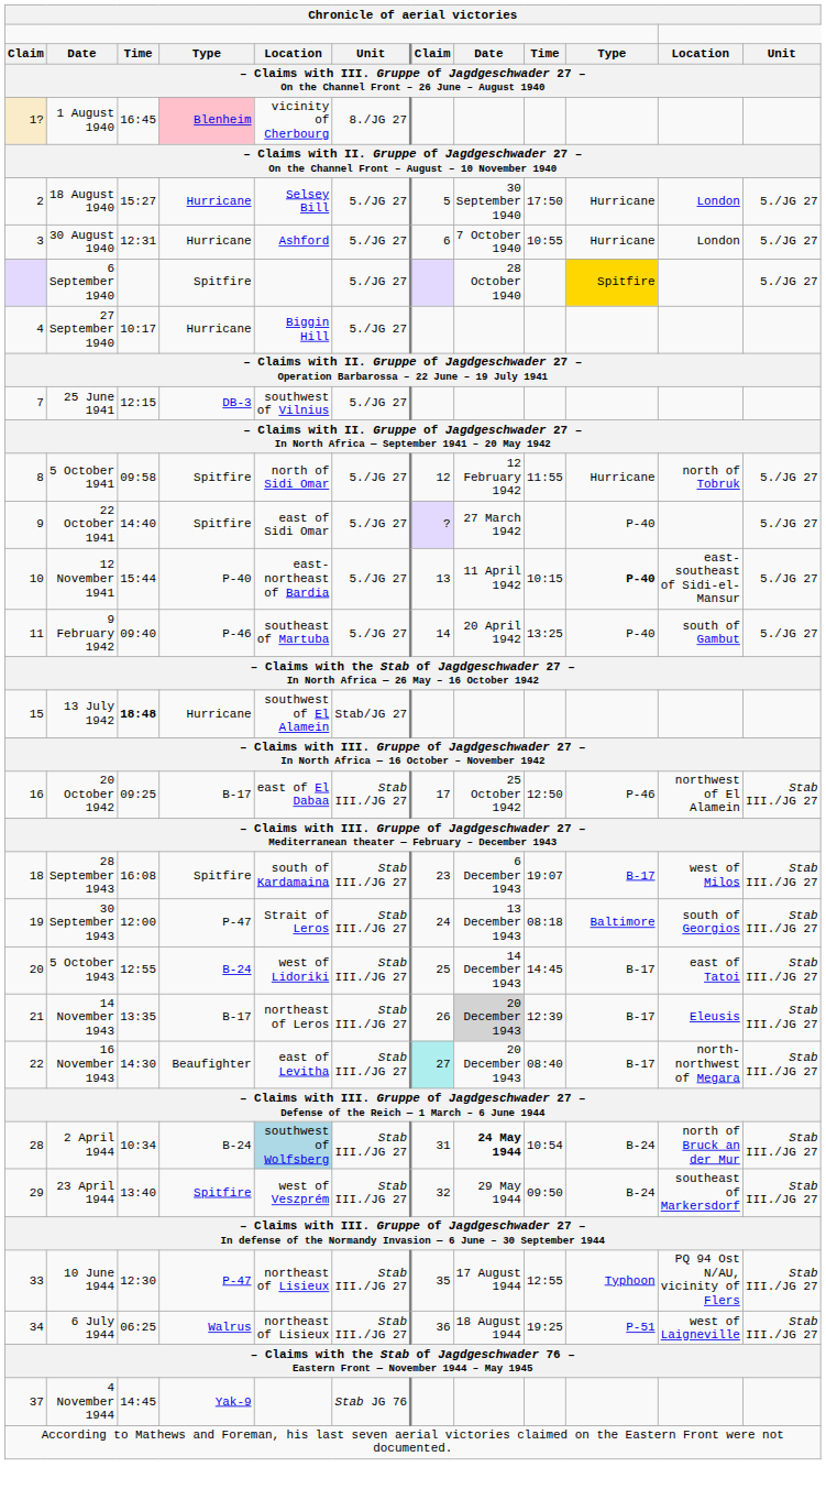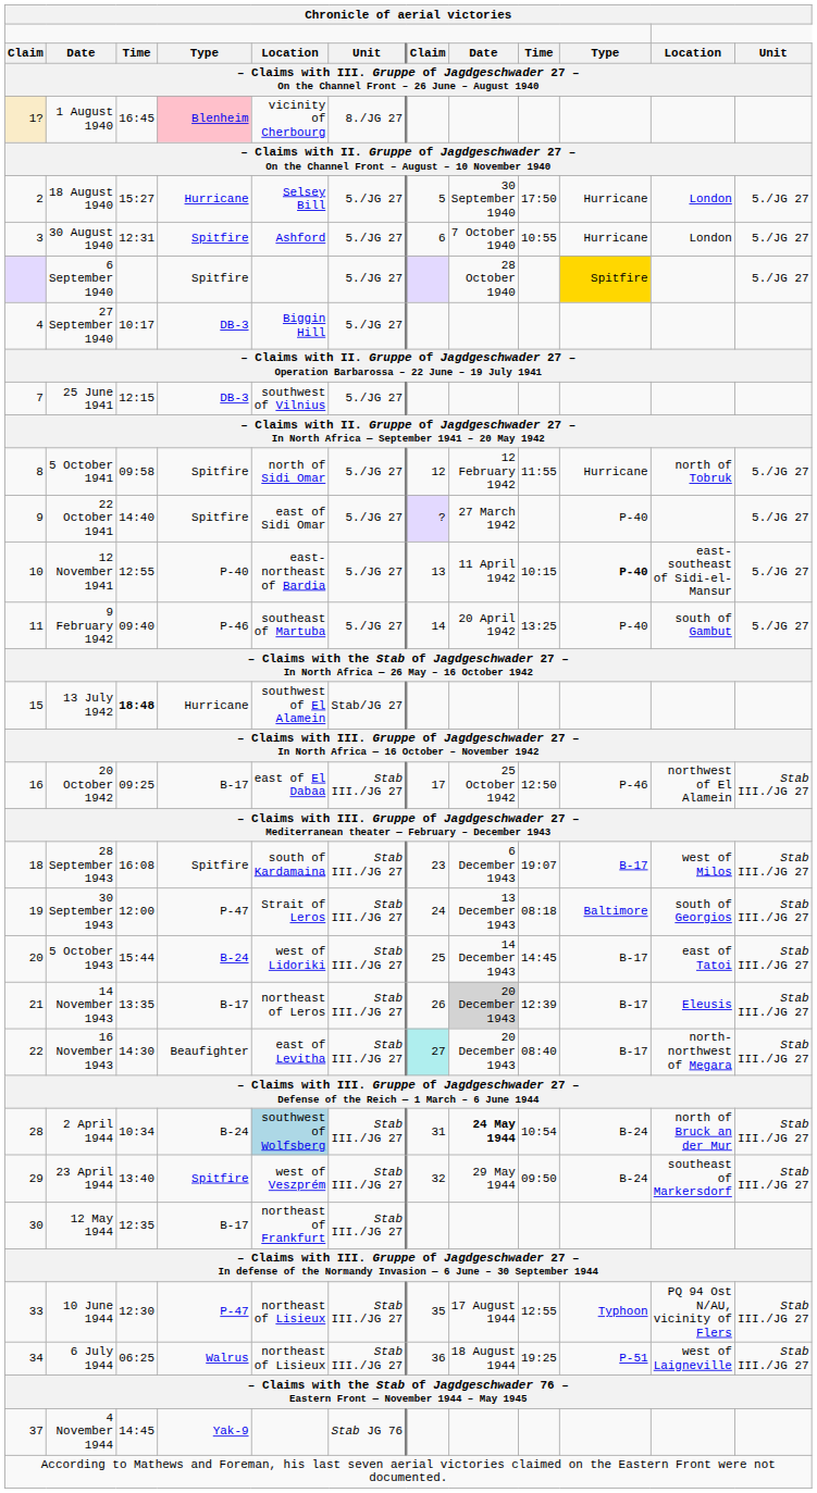30 August 1940 | column 4: Hurricane -> Spitfire
27 September 1940 | column 4: Hurricane -> DB-3
12 November 1941 | column 3: 15:44 -> 12:55
5 October 1943 | column 3: 12:55 -> 15:44
+ row: 30 | 12 May 1944 | 12:35 | B-17 | northeast of Frankfurt | Stab III./JG 27
